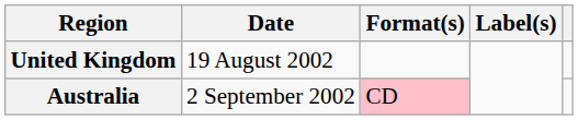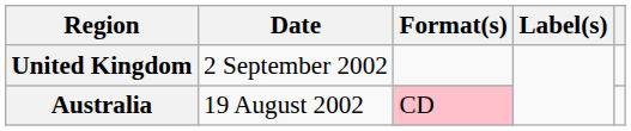United Kingdom | Date: 19 August 2002 -> 2 September 2002
Australia | Date: 2 September 2002 -> 19 August 2002
